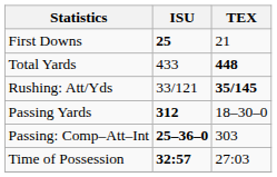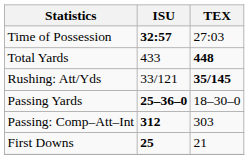rows swapped: First Downs <-> Time of Possession
Passing Yards | ISU: 312 -> 25–36–0
Passing: Comp–Att–Int | ISU: 25–36–0 -> 312
